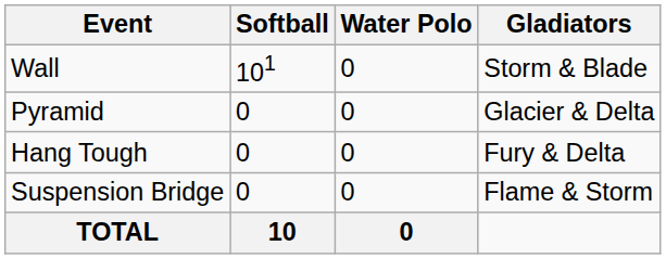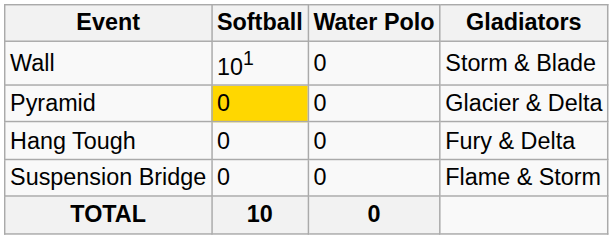Pyramid | Softball: no background -> gold background
